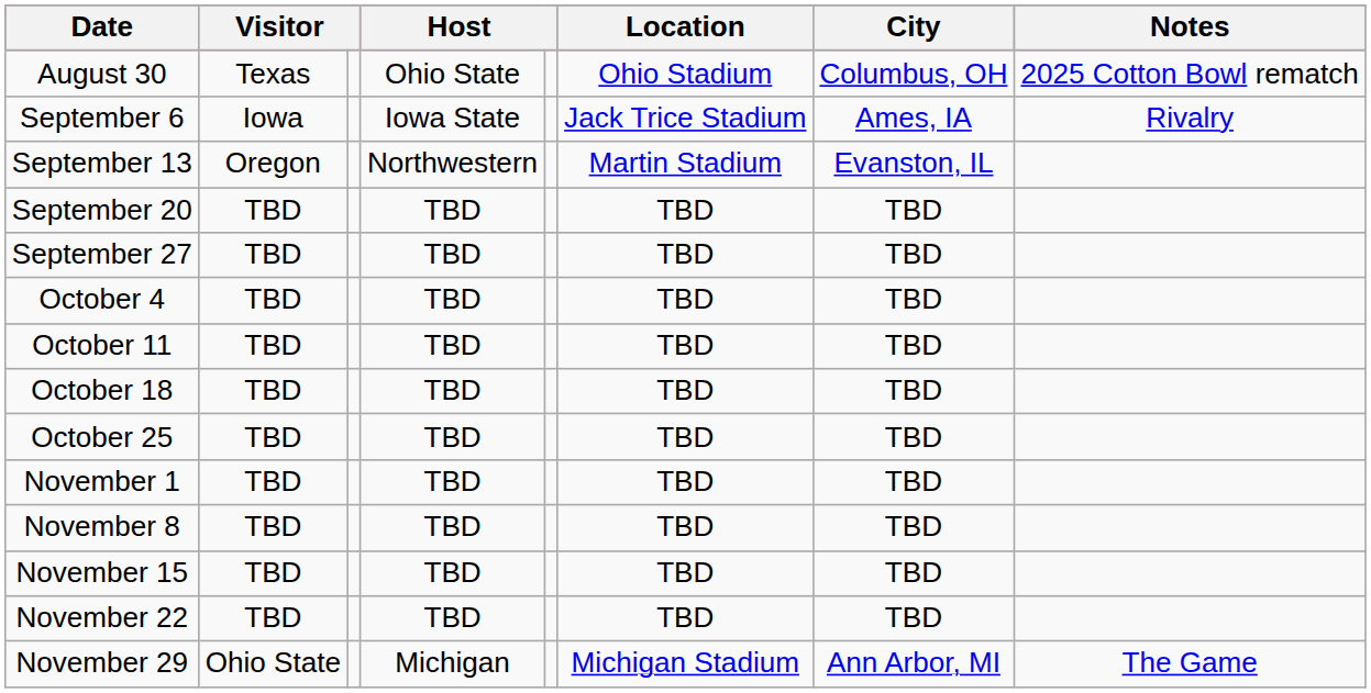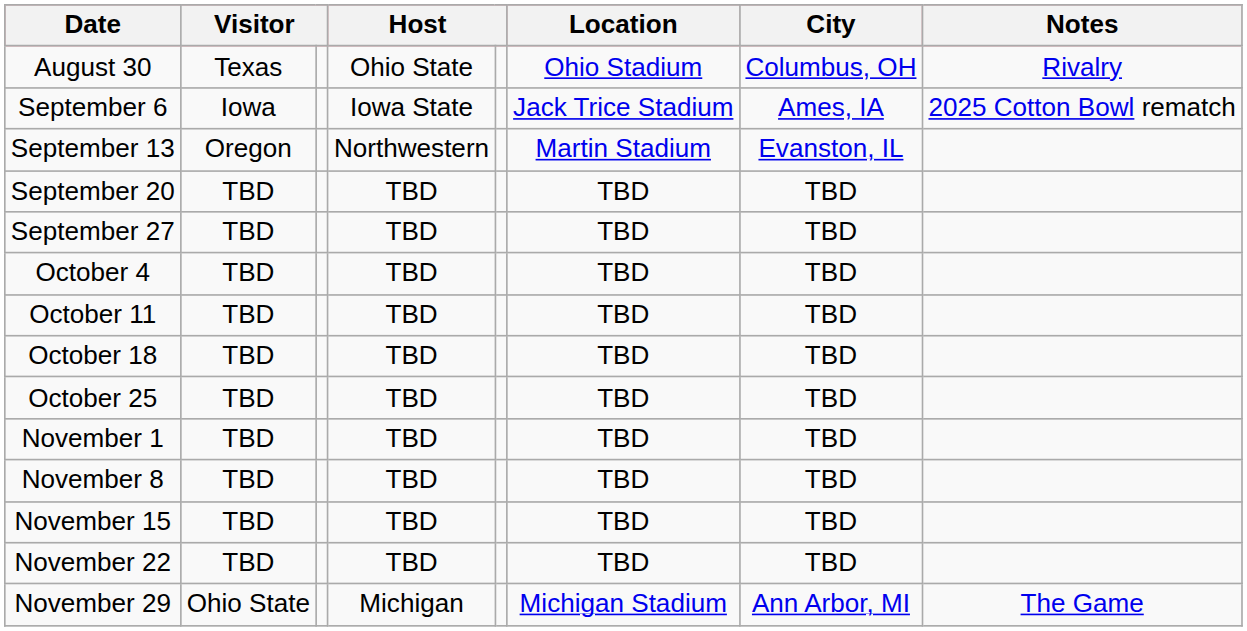August 30 | Notes: 2025 Cotton Bowl rematch -> Rivalry
September 6 | Notes: Rivalry -> 2025 Cotton Bowl rematch
